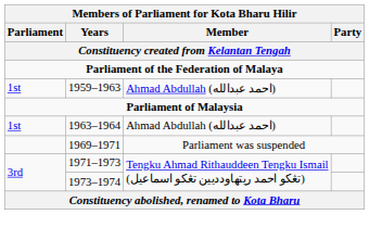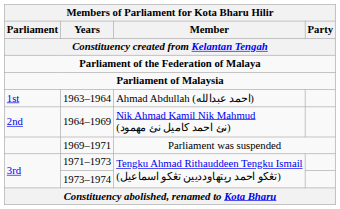- row: 1st | 1959–1963 | Ahmad Abdullah (احمد عبدالله)
+ row: 2nd | 1964–1969 | Nik Ahmad Kamil Nik Mahmud (نئ احمد كاميل نئ مهمود)
